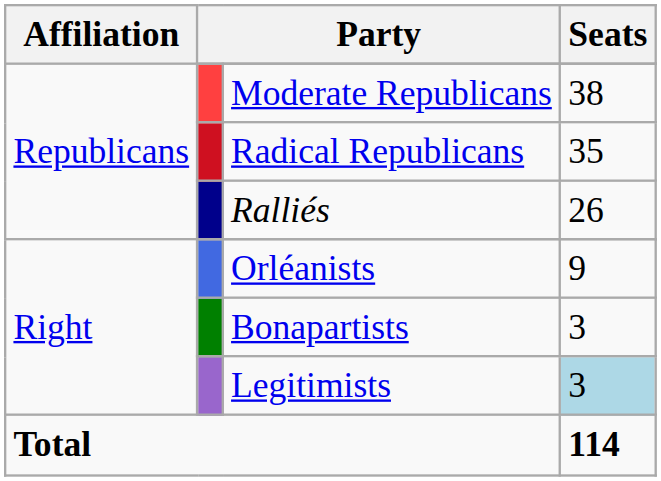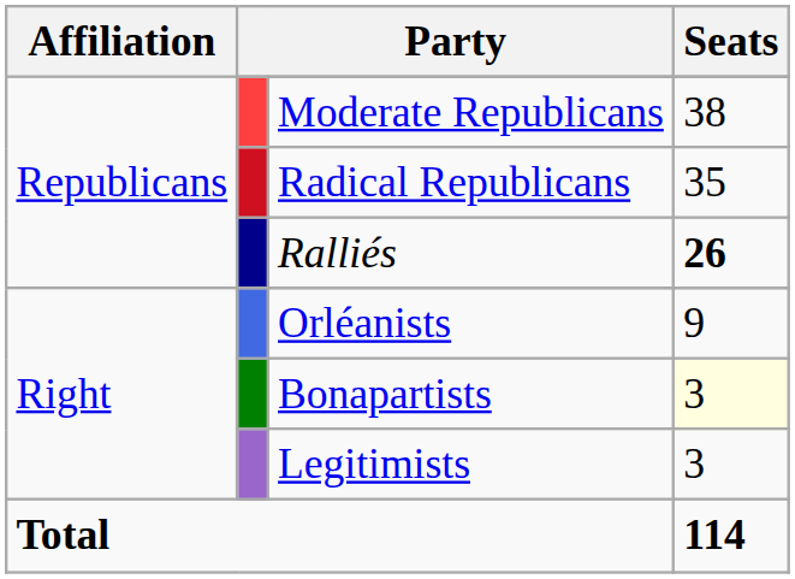Ralliés | Seats: normal -> bold
Bonapartists | Seats: no background -> lightyellow background
Legitimists | Seats: lightblue background -> no background
